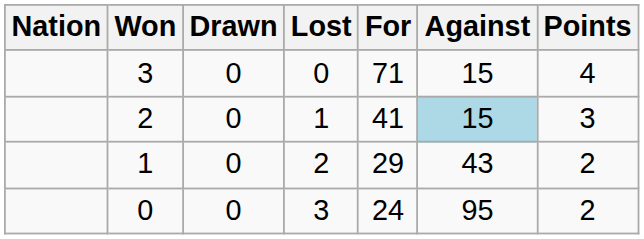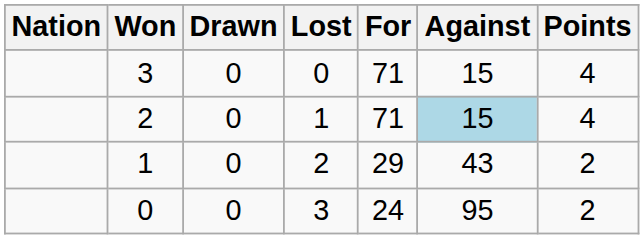row 3 | For: 41 -> 71
row 3 | Points: 3 -> 4
